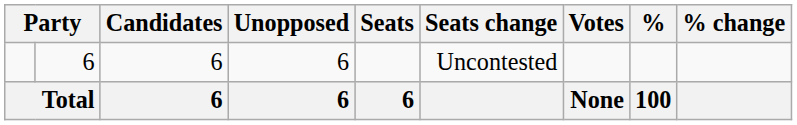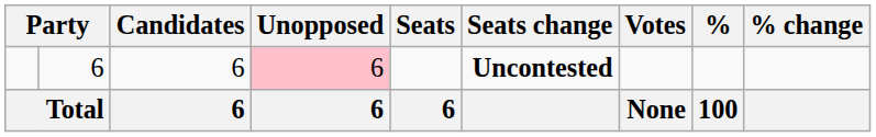row 2 | Unopposed: no background -> pink background
row 2 | Seats change: normal -> bold
